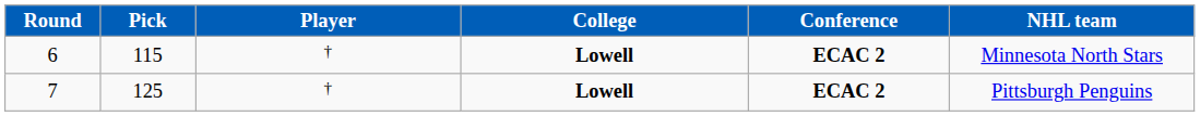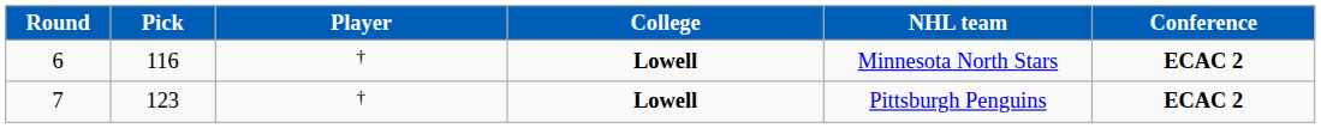columns swapped: Conference <-> NHL team
6 | Pick: 115 -> 116
7 | Pick: 125 -> 123
